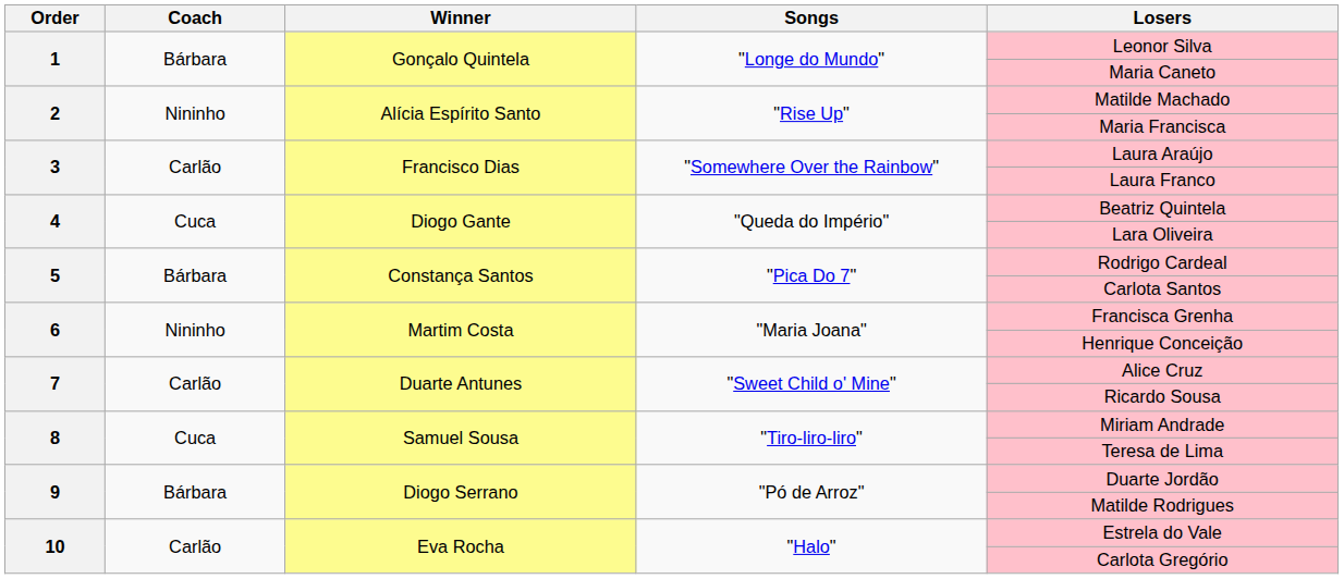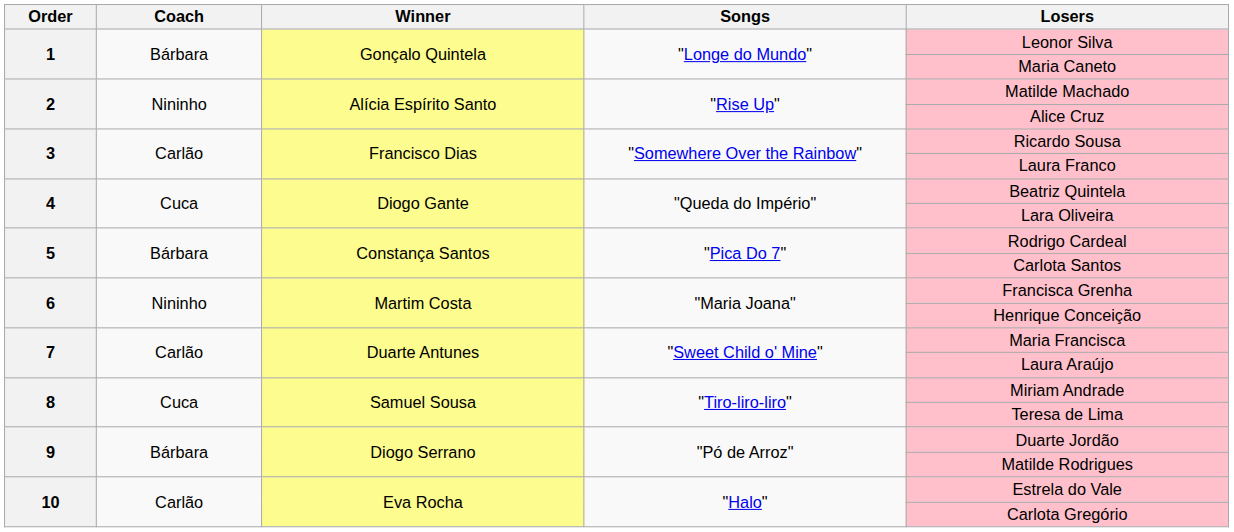row 5 | Losers: Maria Francisca -> Alice Cruz
row 6 | Losers: Laura Araújo -> Ricardo Sousa
row 14 | Losers: Alice Cruz -> Maria Francisca
row 15 | Losers: Ricardo Sousa -> Laura Araújo
